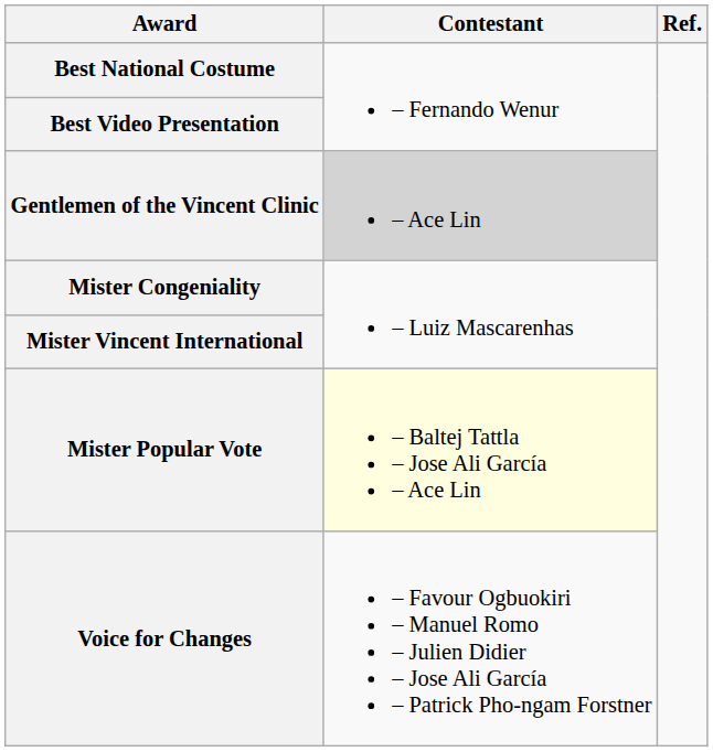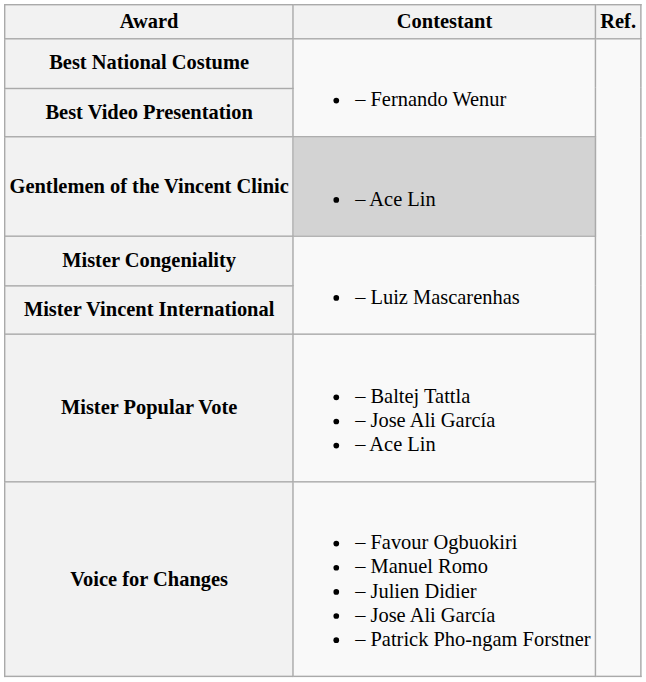Mister Popular Vote | Contestant: lightyellow background -> no background
